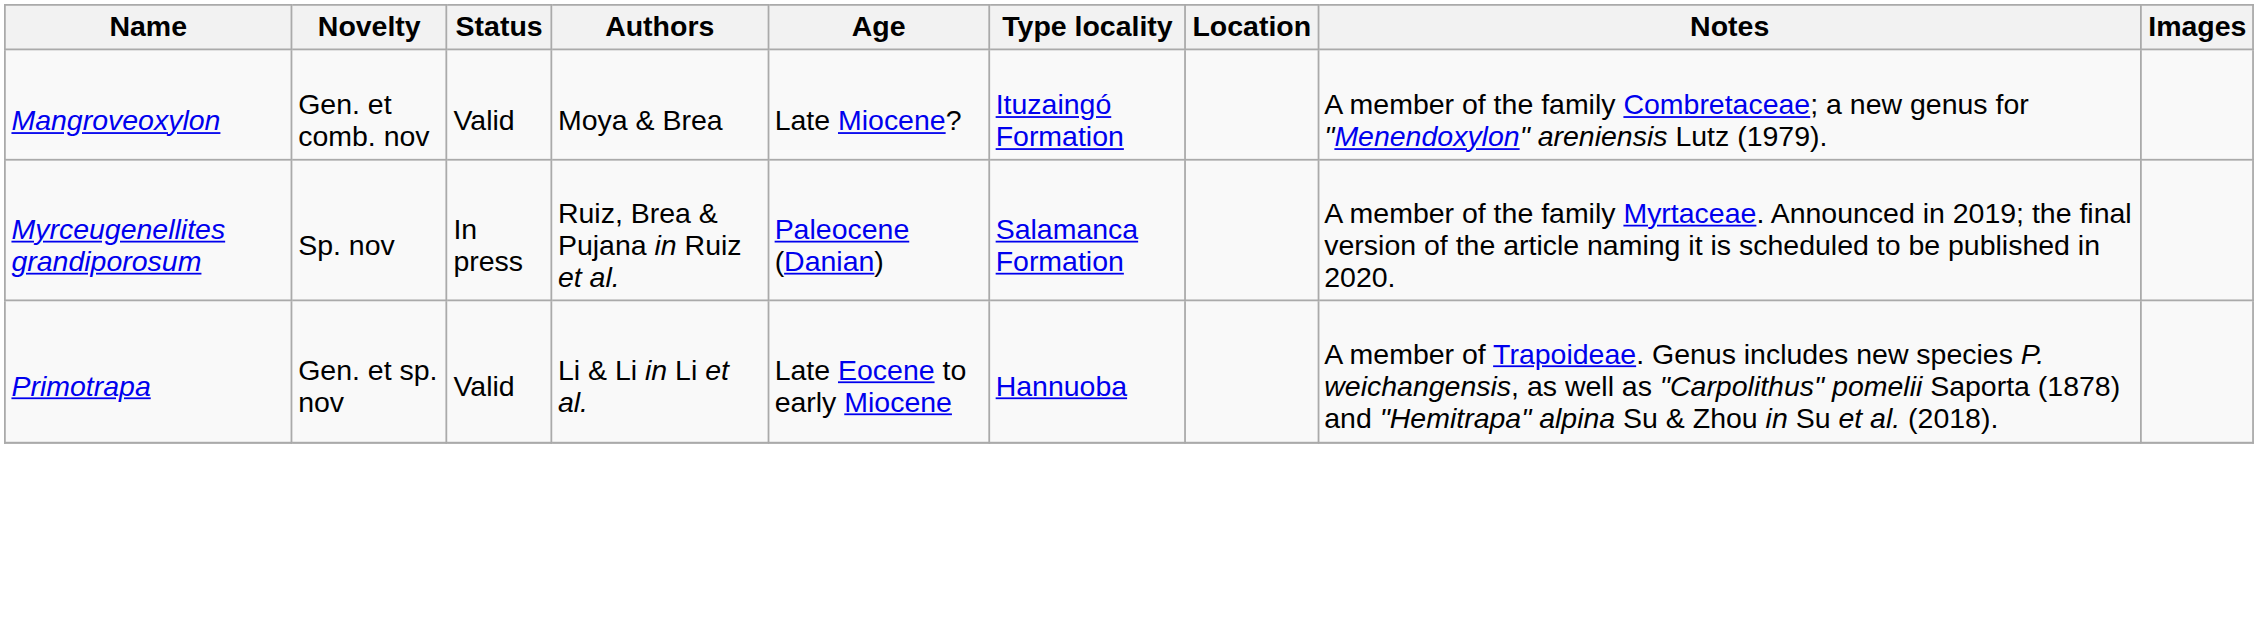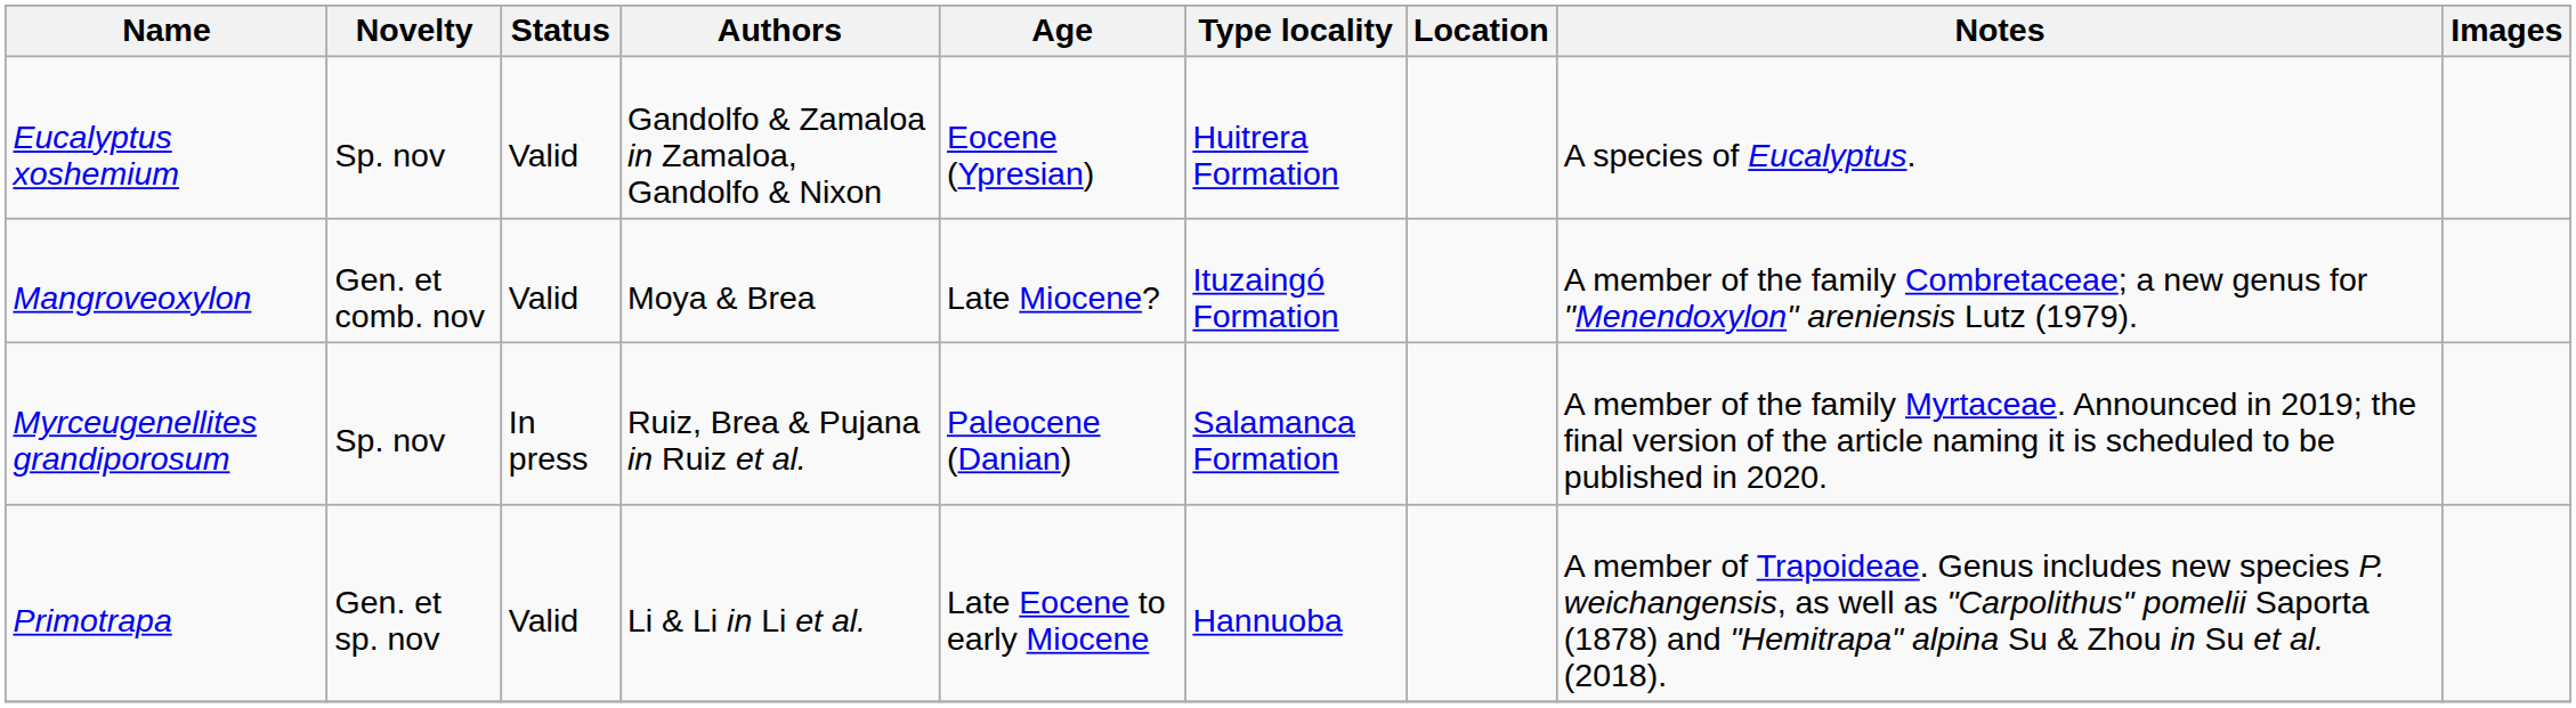+ row: Eucalyptus xoshemium | Sp. nov | Valid | Gandolfo & Zamaloa in Zamaloa, Gandolfo & Nixon | Eocene (Ypresian) | Huitrera Formation | A species of Eucalyptus.
